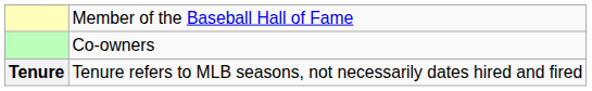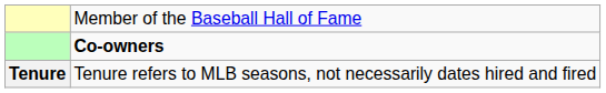row 2 | column 2: normal -> bold
